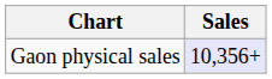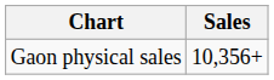Gaon physical sales | Sales: lavender background -> no background
